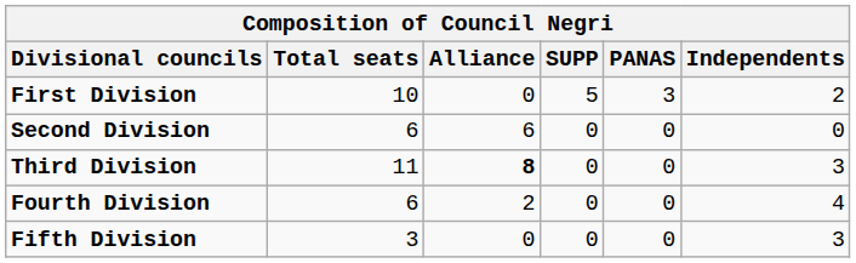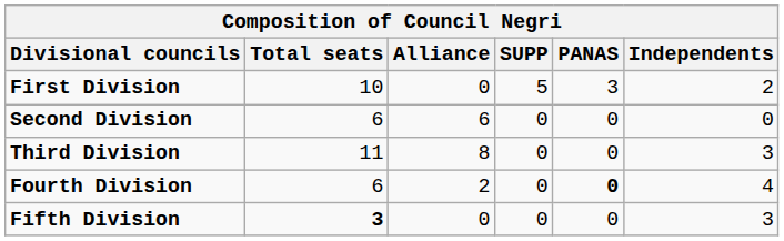Third Division | Alliance: bold -> normal
Fourth Division | PANAS: normal -> bold
Fifth Division | Total seats: normal -> bold
